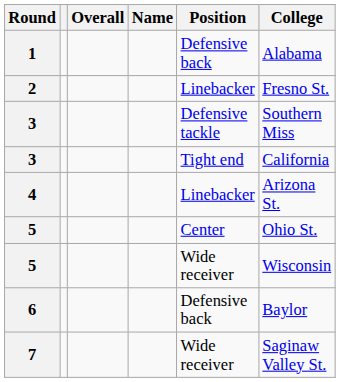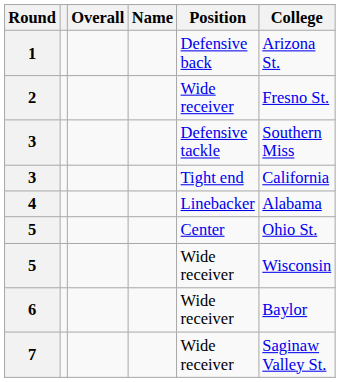1 | College: Alabama -> Arizona St.
2 | Position: Linebacker -> Wide receiver
4 | College: Arizona St. -> Alabama
6 | Position: Defensive back -> Wide receiver
